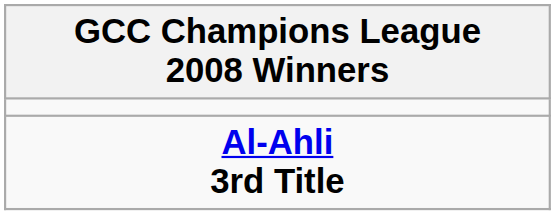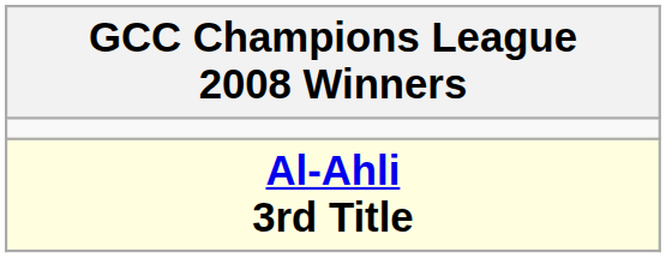row 3 | column 1: no background -> lightyellow background
